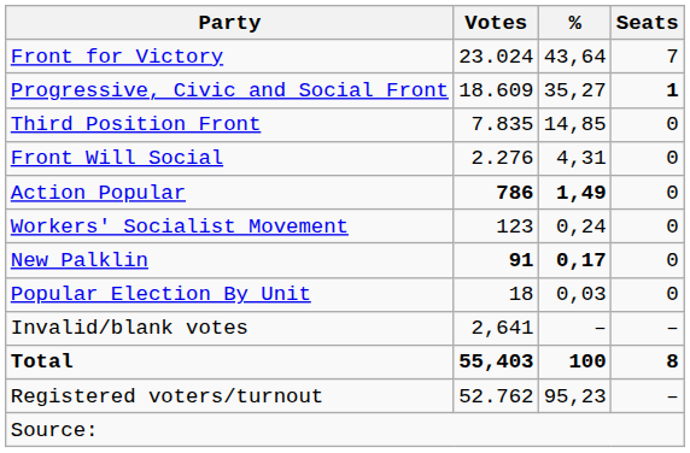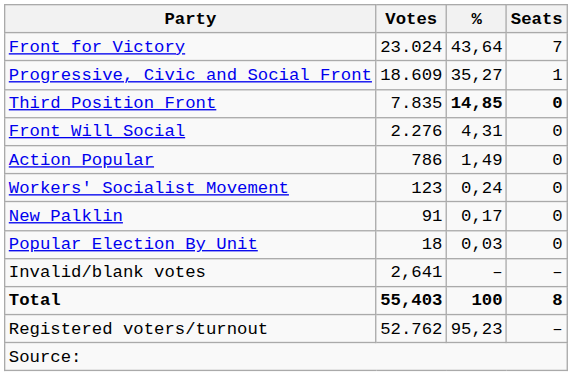Progressive, Civic and Social Front | Seats: bold -> normal
Third Position Front | %: normal -> bold
Third Position Front | Seats: normal -> bold
Action Popular | Votes: bold -> normal
Action Popular | %: bold -> normal
New Palklin | Votes: bold -> normal
New Palklin | %: bold -> normal
